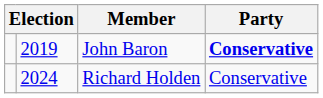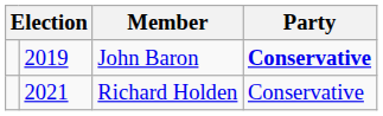Richard Holden | column 2: 2024 -> 2021
